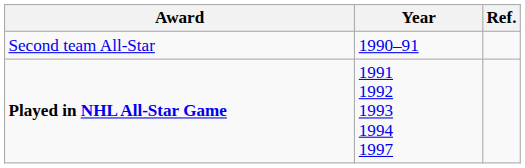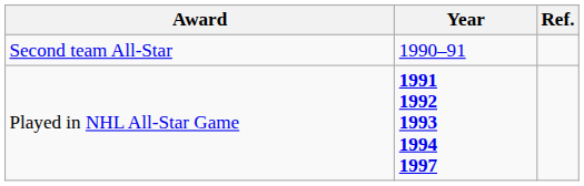row 3 | Award: bold -> normal
row 3 | Year: normal -> bold
